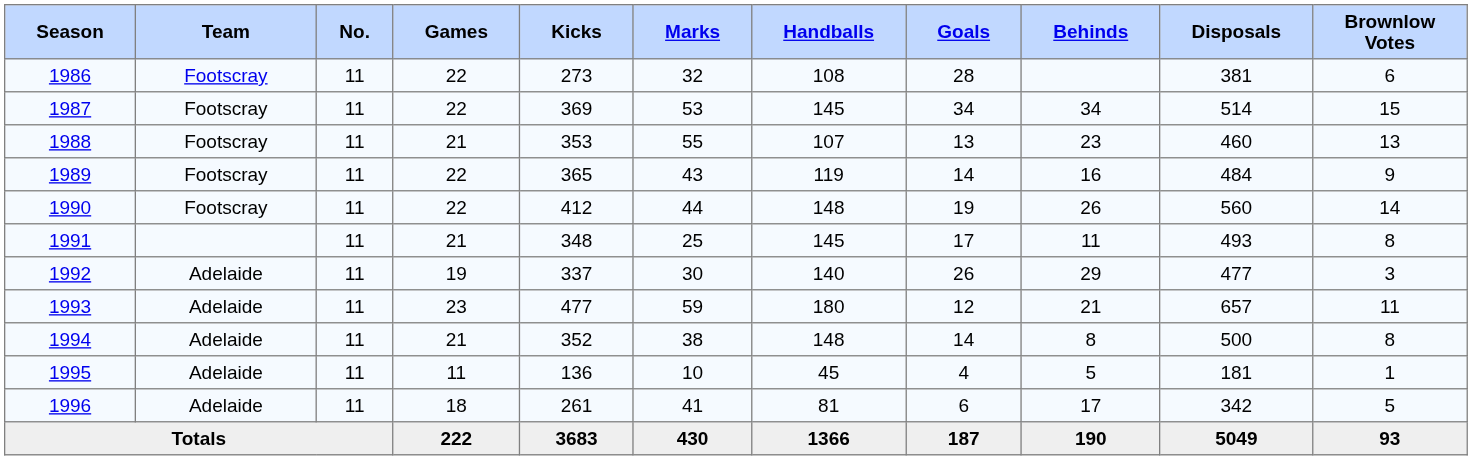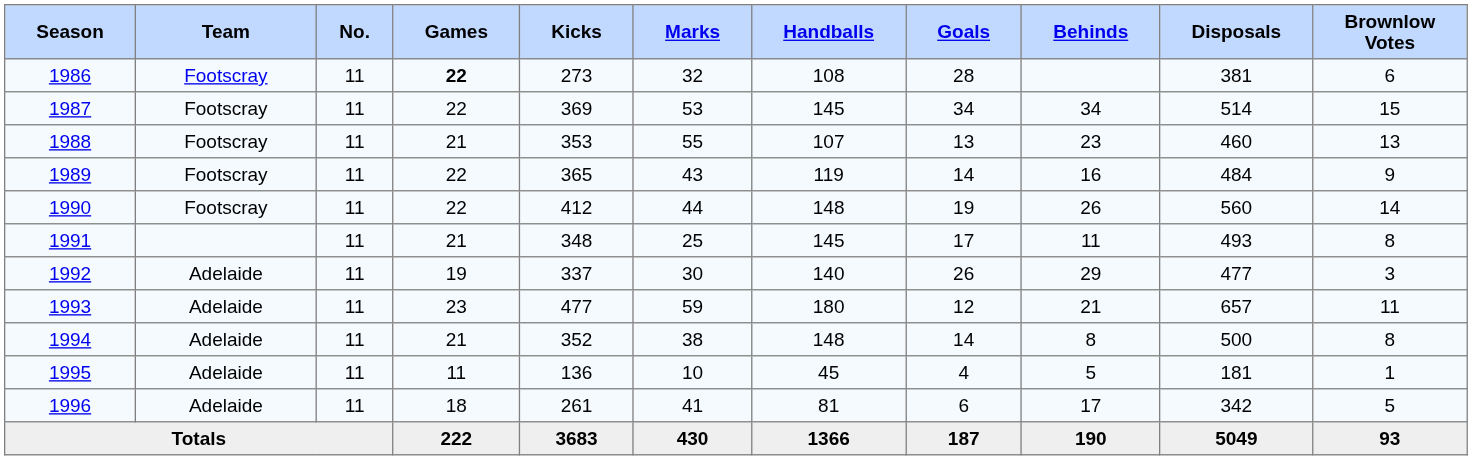1986 | Games: normal -> bold
